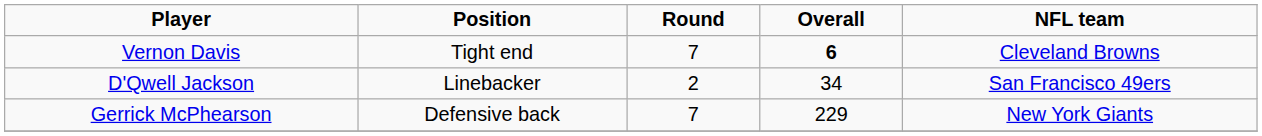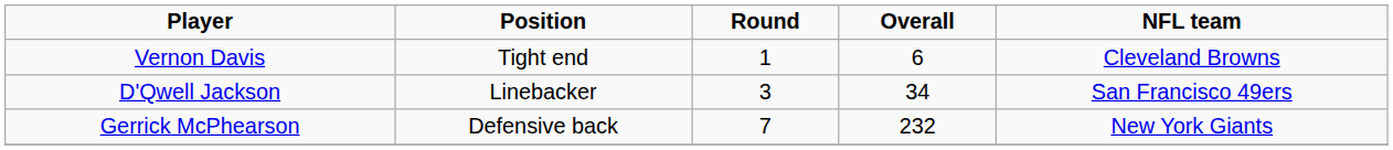Vernon Davis | Round: 7 -> 1
Vernon Davis | Overall: bold -> normal
D'Qwell Jackson | Round: 2 -> 3
Gerrick McPhearson | Overall: 229 -> 232
